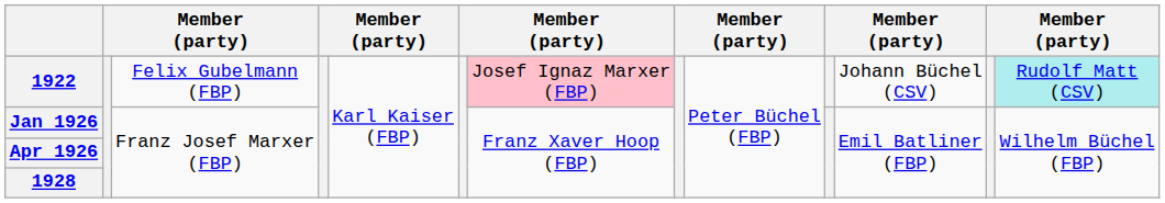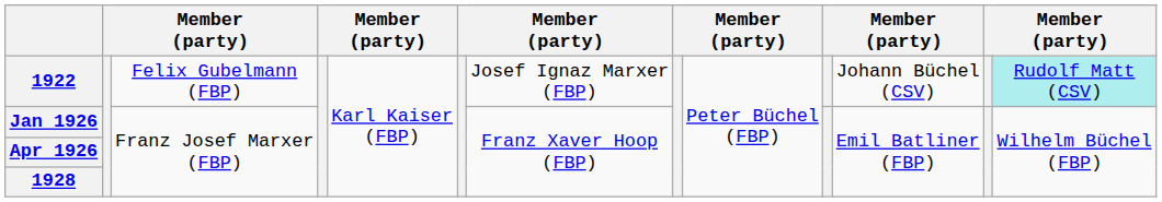1922 | column 7: pink background -> no background
